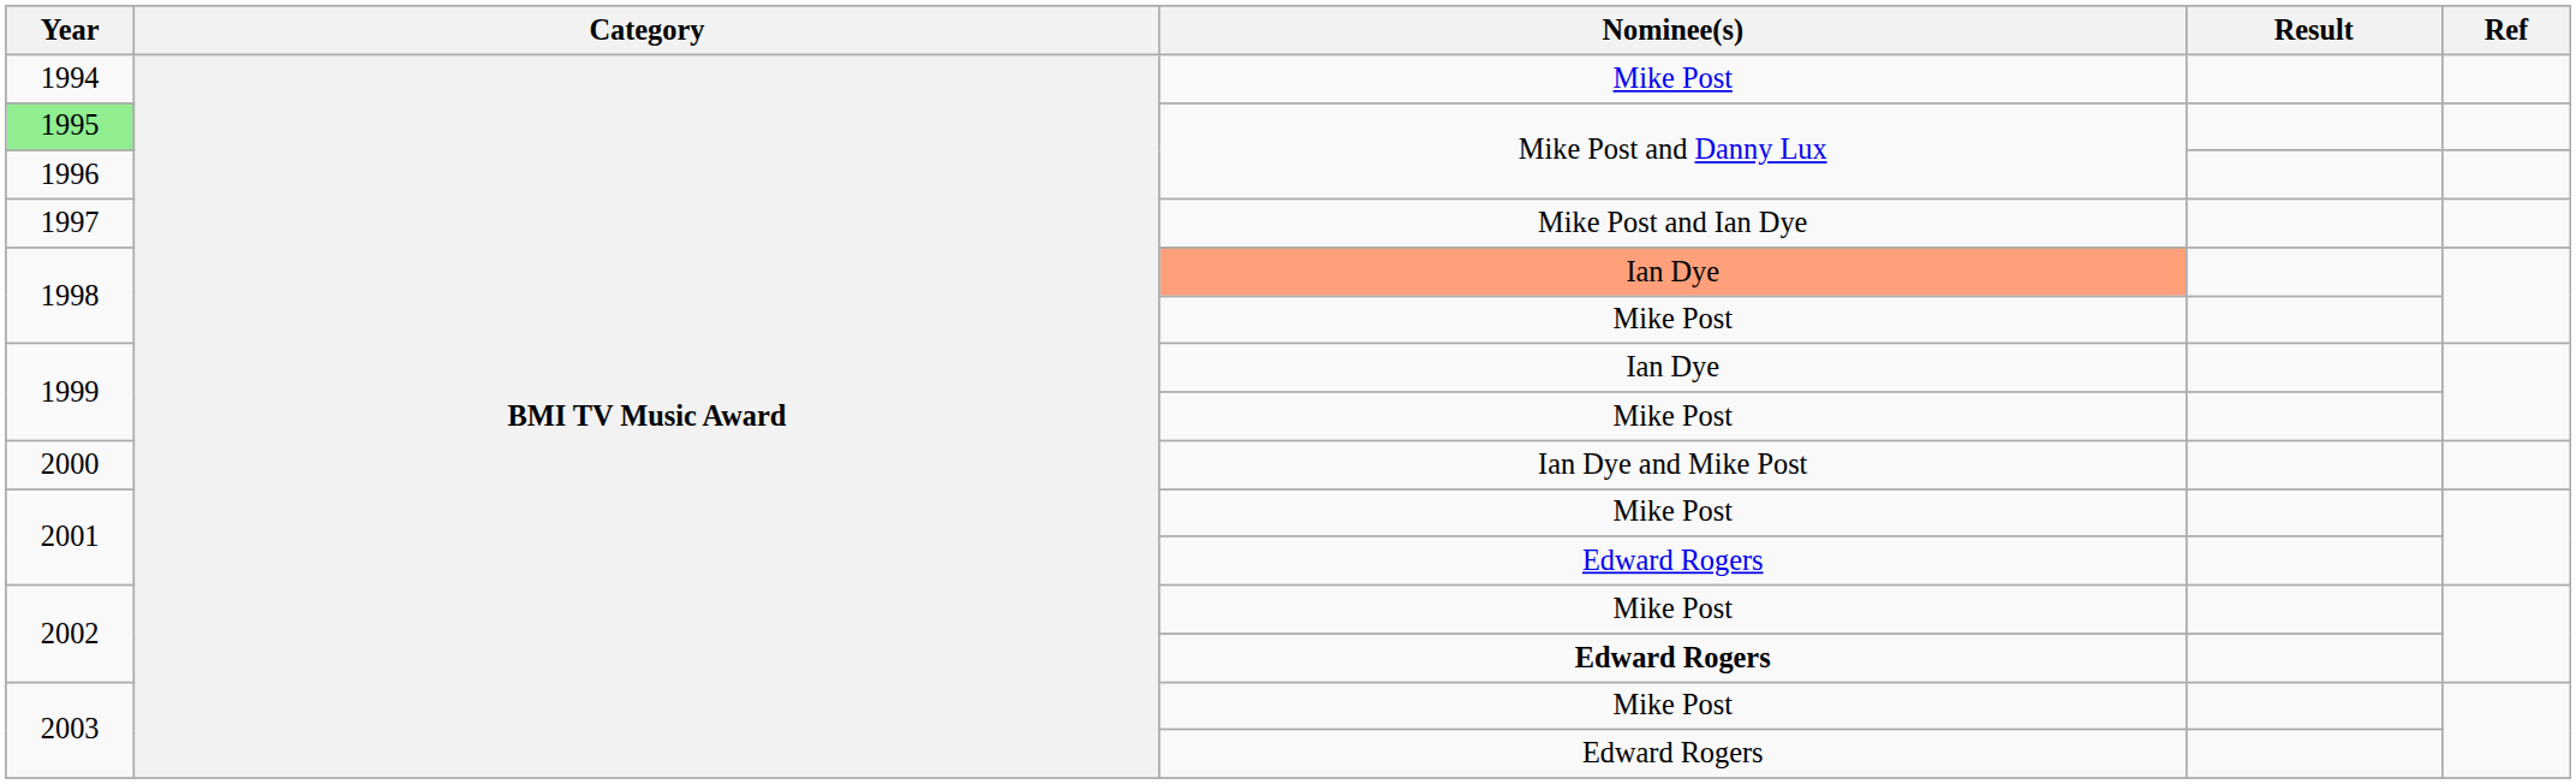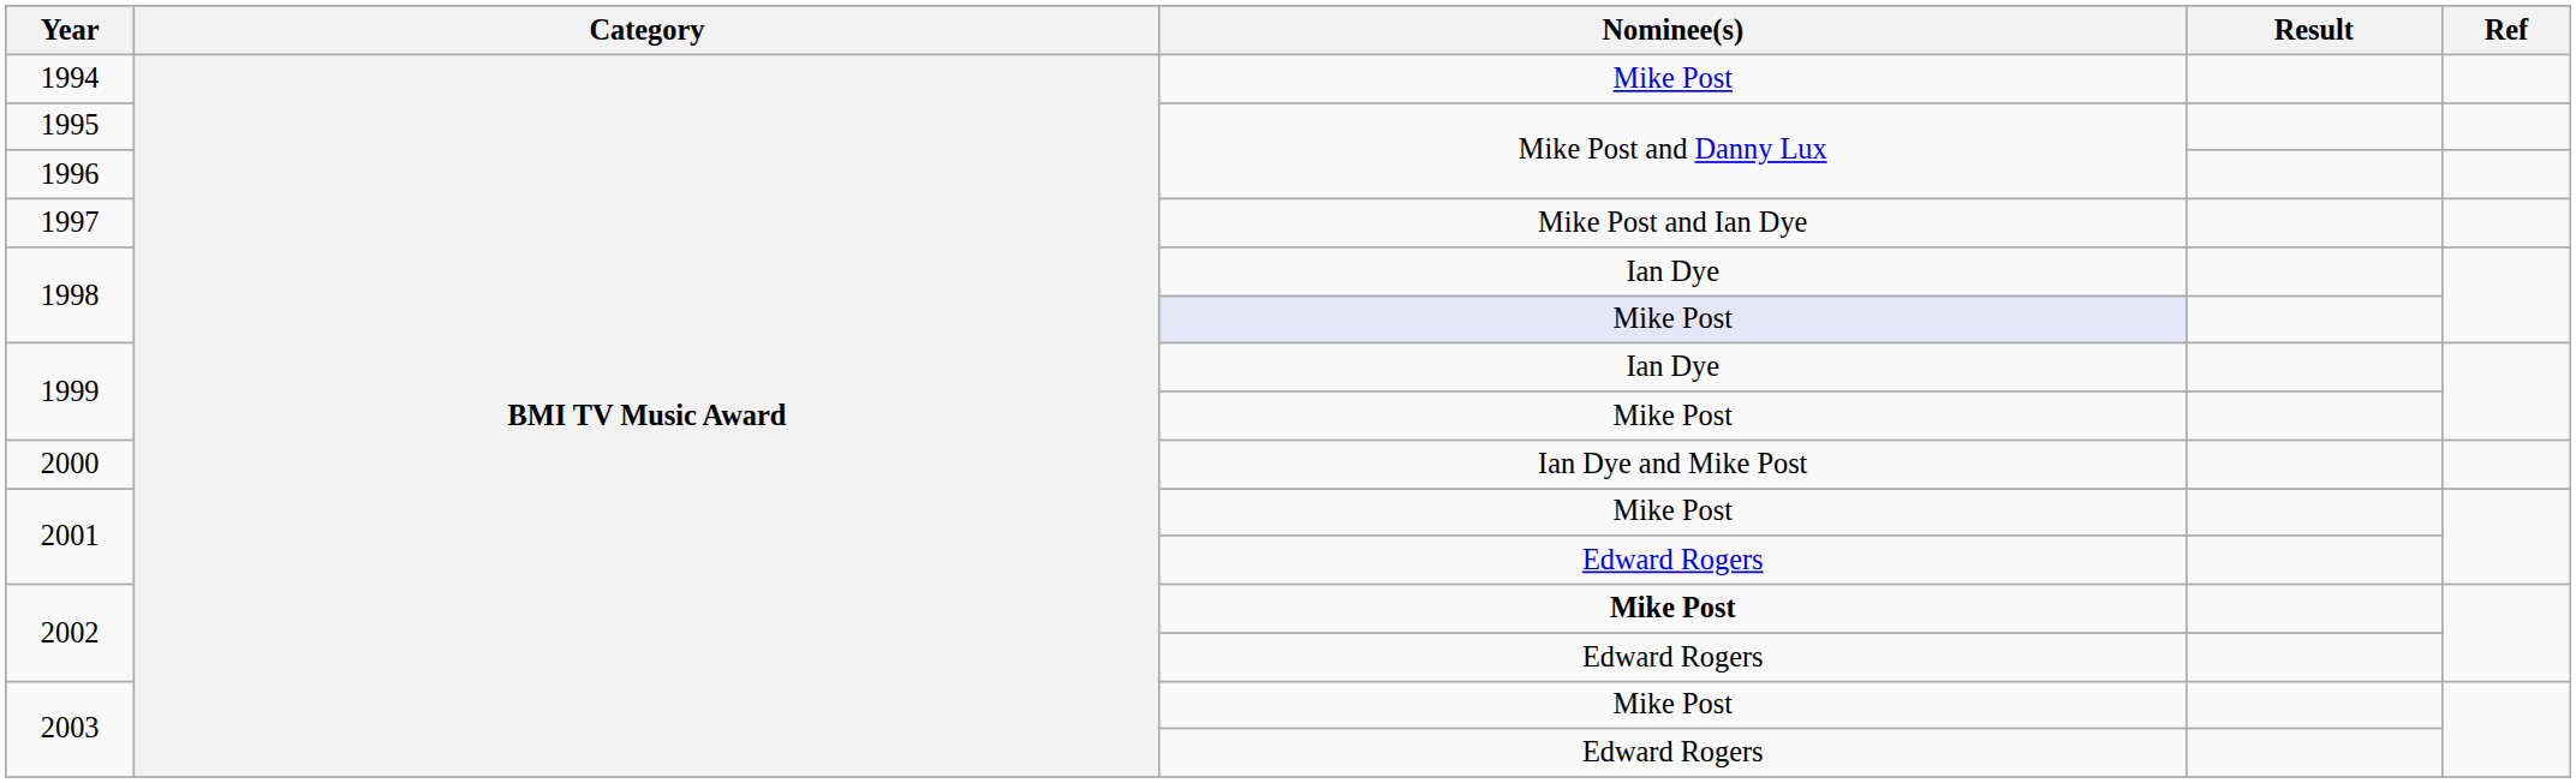1995 | Year: lightgreen background -> no background
1998 / Ian Dye | Nominee(s): lightsalmon background -> no background
1998 / Mike Post | Nominee(s): no background -> lavender background
2002 / Mike Post | Nominee(s): normal -> bold
2002 / Edward Rogers | Nominee(s): bold -> normal
